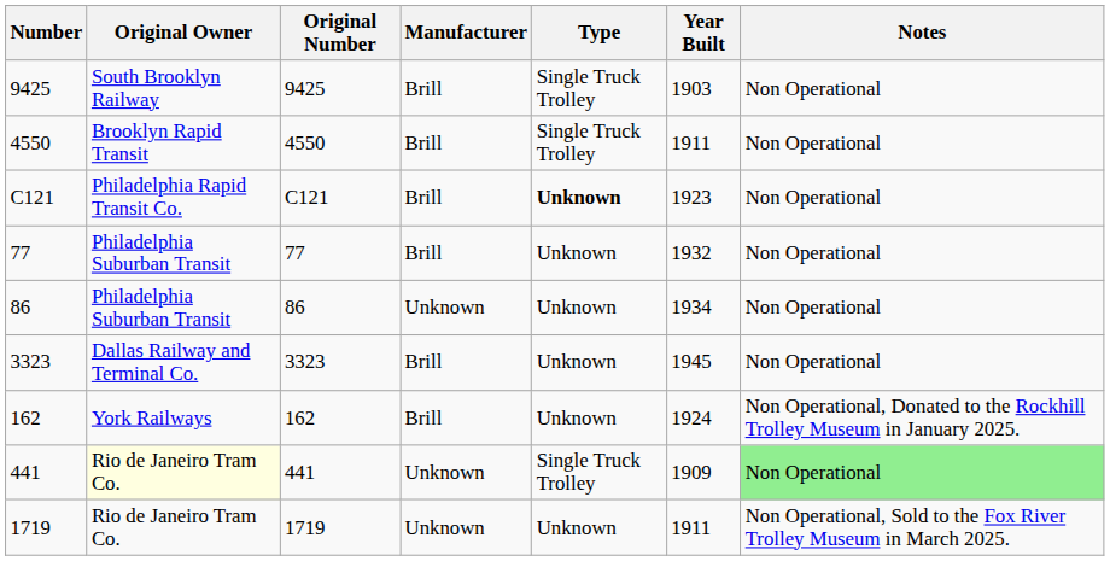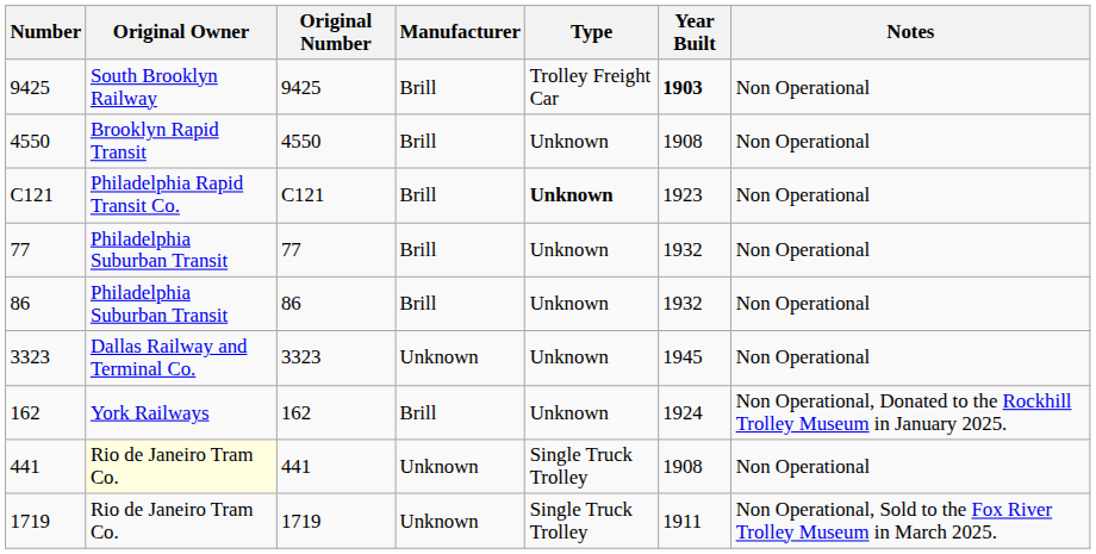row 2 | Type: Single Truck Trolley -> Trolley Freight Car
row 2 | Year Built: normal -> bold
row 3 | Type: Single Truck Trolley -> Unknown
row 3 | Year Built: 1911 -> 1908
row 6 | Manufacturer: Unknown -> Brill
row 6 | Year Built: 1934 -> 1932
row 7 | Manufacturer: Brill -> Unknown
row 9 | Year Built: 1909 -> 1908
row 9 | Notes: lightgreen background -> no background
row 10 | Type: Unknown -> Single Truck Trolley
